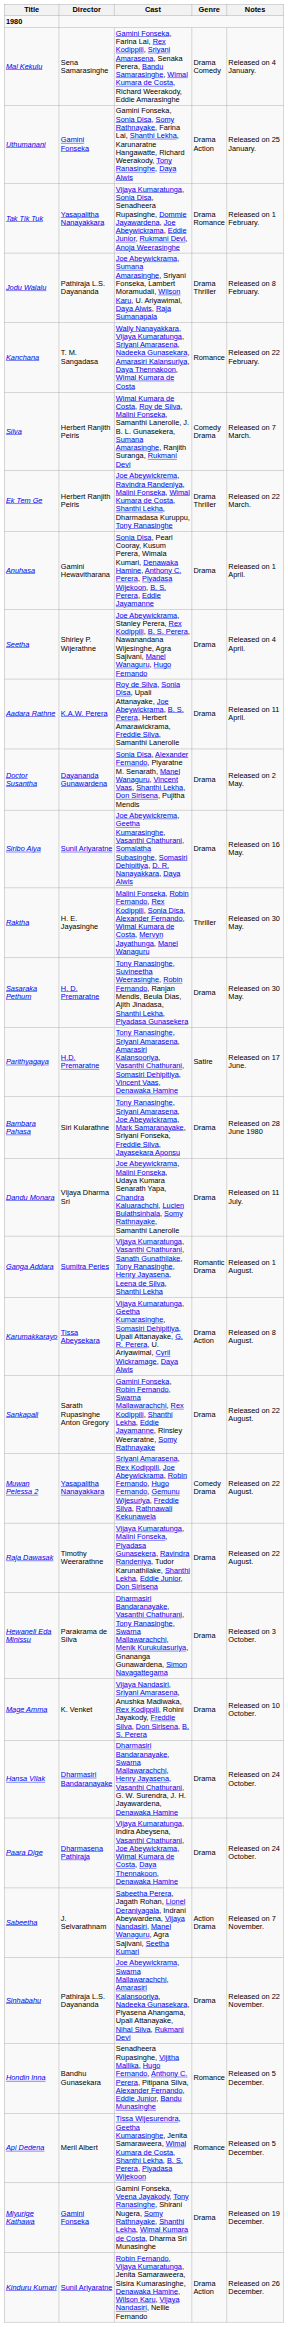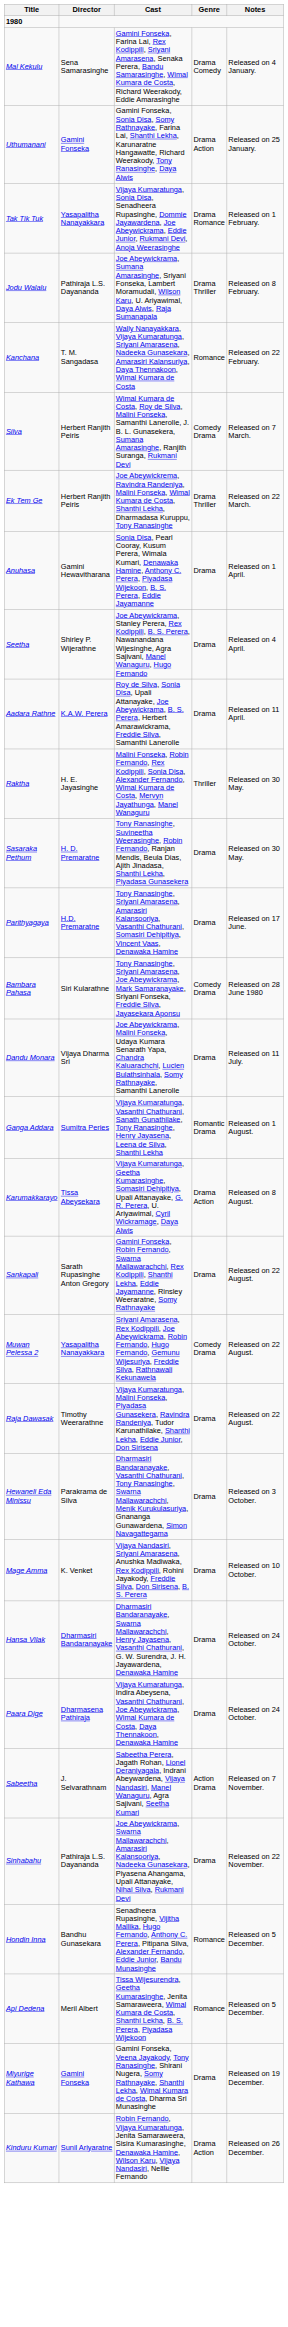- row: Doctor Susantha | Dayananda Gunawardena | Sonia Disa, Alexander Fernando, Piyaratne M. Senarath, Manel Wanaguru, Vincent Vaas, Shanthi Lekha, Don Sirisena, Pujitha Mendis | Drama | Released on 2 May.
- row: Siribo Aiya | Sunil Ariyaratne | Joe Abeywickrema, Geetha Kumarasinghe, Vasanthi Chathurani, Somalatha Subasinghe, Somasiri Dehipitiya, D. R. Nanayakkara, Daya Alwis | Drama | Released on 16 May.
Parithyagaya | Genre: Satire -> Drama
Bambara Pahasa | Genre: Drama -> Comedy Drama
